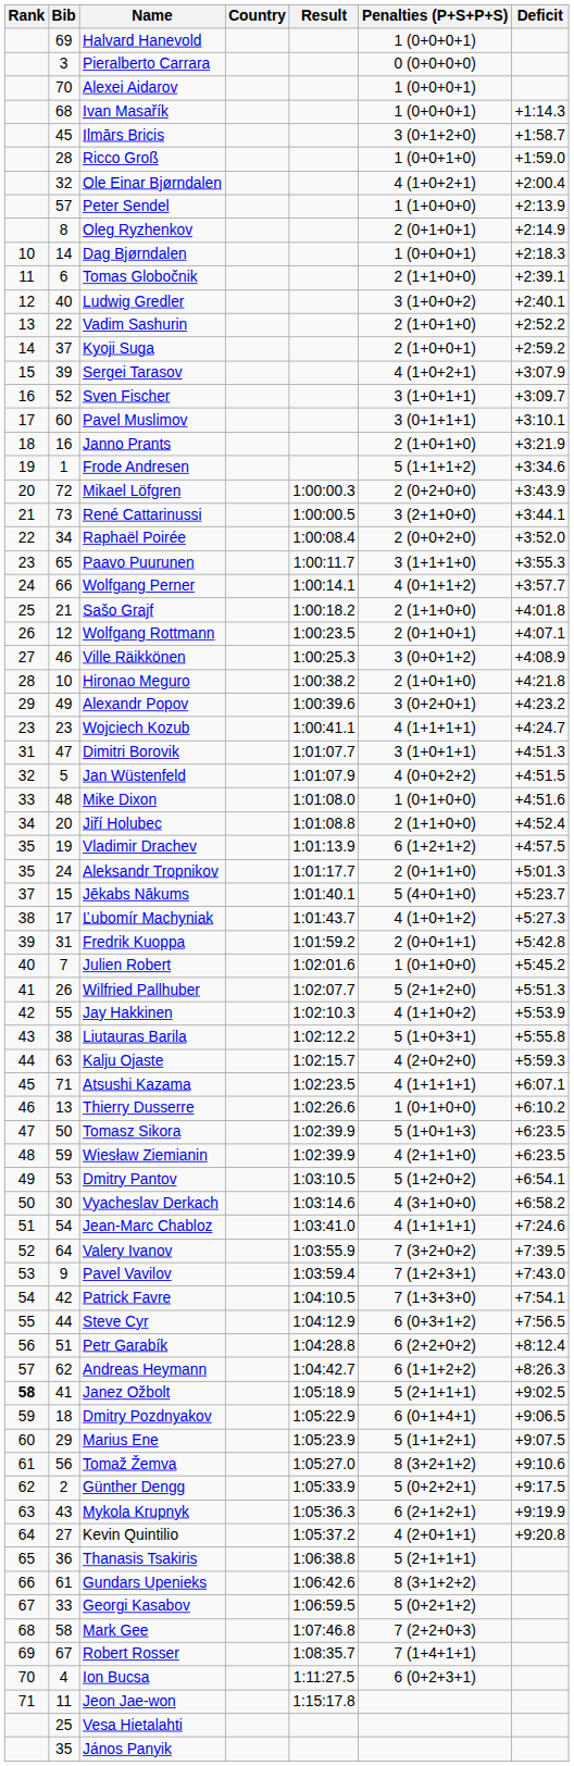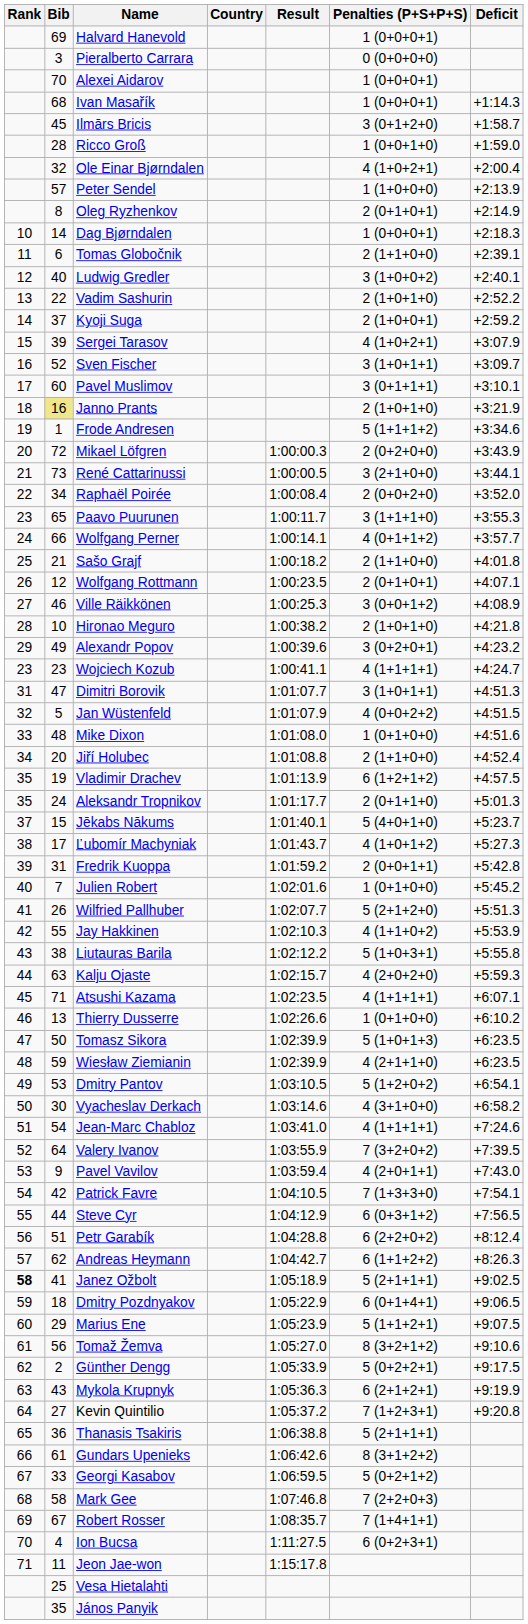Janno Prants | Bib: no background -> khaki background
Pavel Vavilov | Penalties (P+S+P+S): 7 (1+2+3+1) -> 4 (2+0+1+1)
Kevin Quintilio | Penalties (P+S+P+S): 4 (2+0+1+1) -> 7 (1+2+3+1)
